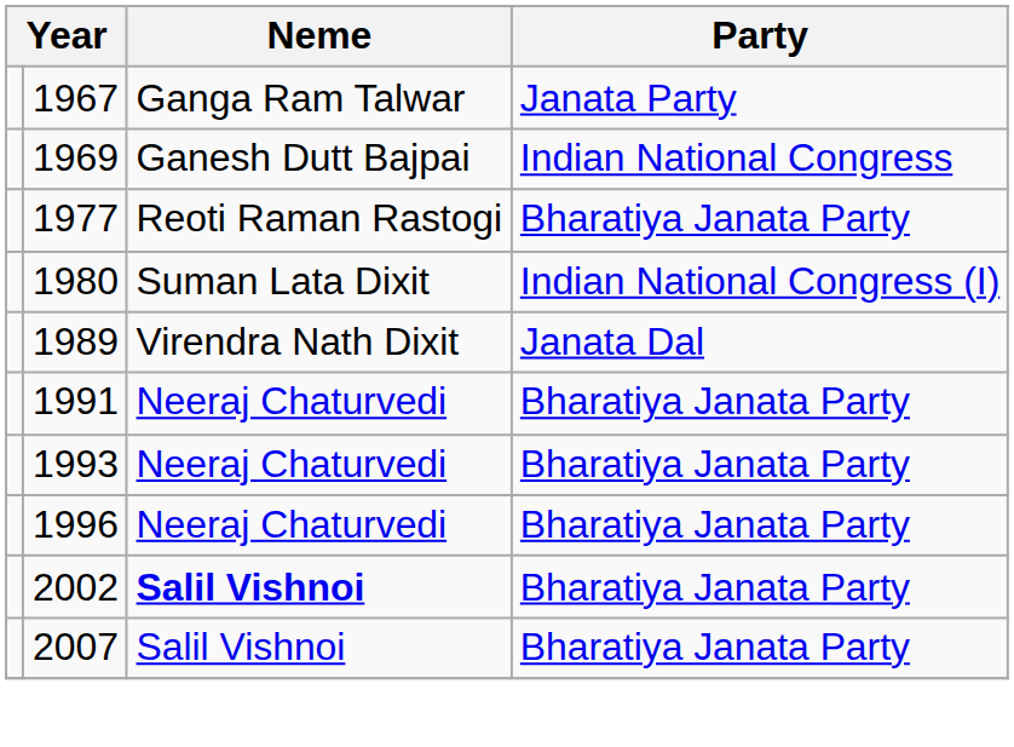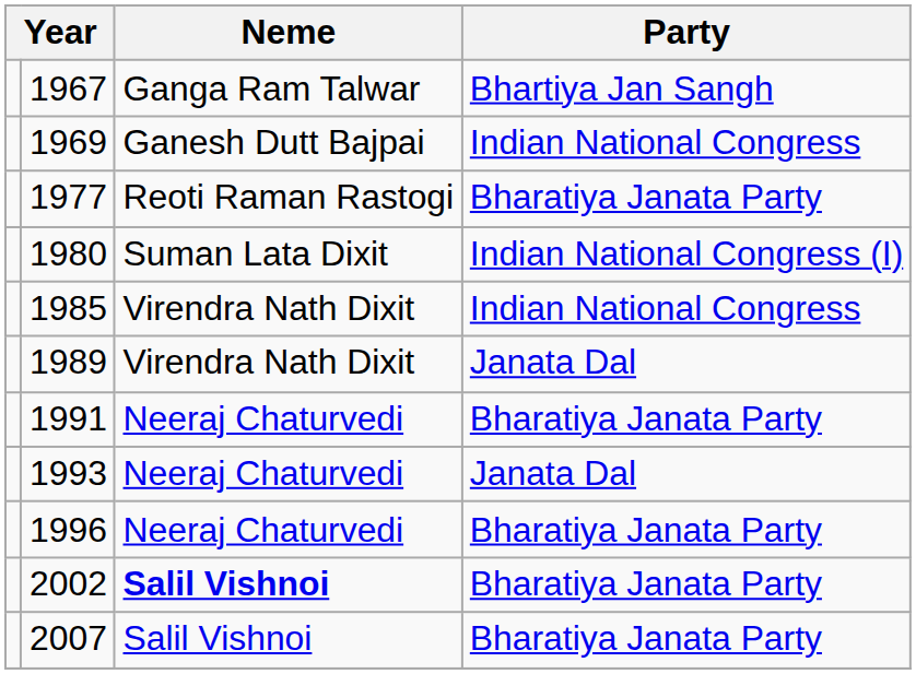1967 | Party: Janata Party -> Bhartiya Jan Sangh
+ row: 1985 | Virendra Nath Dixit | Indian National Congress
1993 | Party: Bharatiya Janata Party -> Janata Dal
